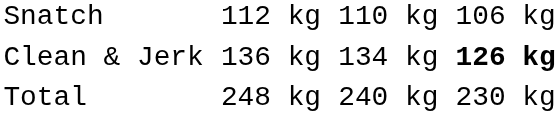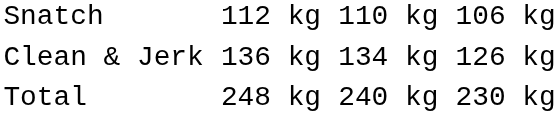Clean & Jerk | column 4: bold -> normal
